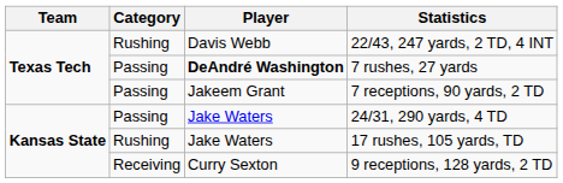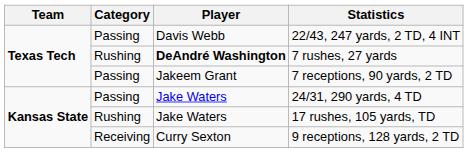22/43, 247 yards, 2 TD, 4 INT | Category: Rushing -> Passing
7 rushes, 27 yards | Category: Passing -> Rushing
